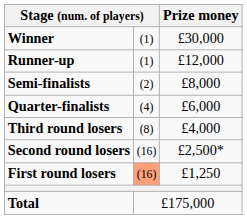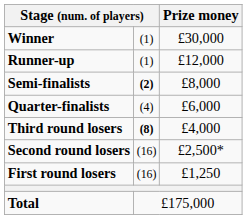Semi-finalists | column 2: normal -> bold
Third round losers | column 2: normal -> bold
First round losers | column 2: lightsalmon background -> no background
